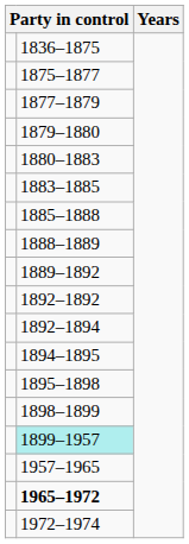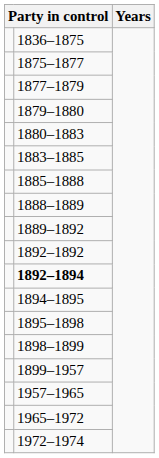1892–1894 | column 2: normal -> bold
1899–1957 | column 2: paleturquoise background -> no background
1965–1972 | column 2: bold -> normal
